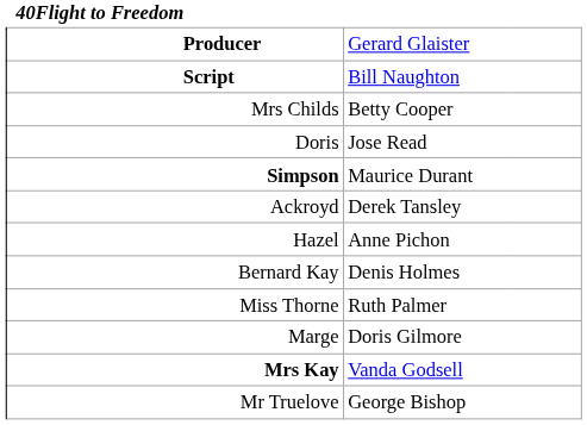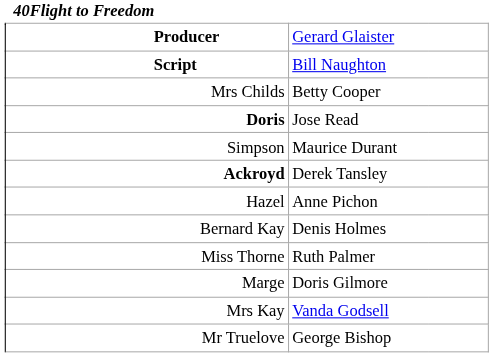Doris | column 2: normal -> bold
Simpson | column 2: bold -> normal
Ackroyd | column 2: normal -> bold
Mrs Kay | column 2: bold -> normal
